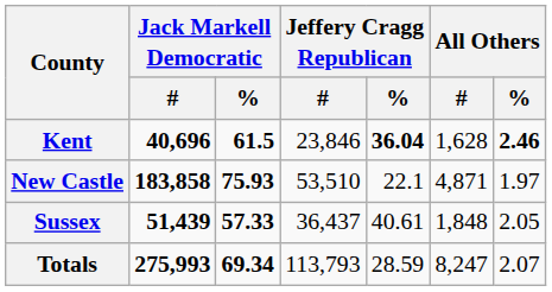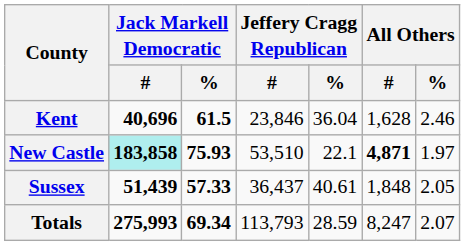Kent | Jeffery Cragg Republican / %: bold -> normal
Kent | All Others / %: bold -> normal
New Castle | Jack Markell Democratic / #: no background -> paleturquoise background
New Castle | All Others / #: normal -> bold
